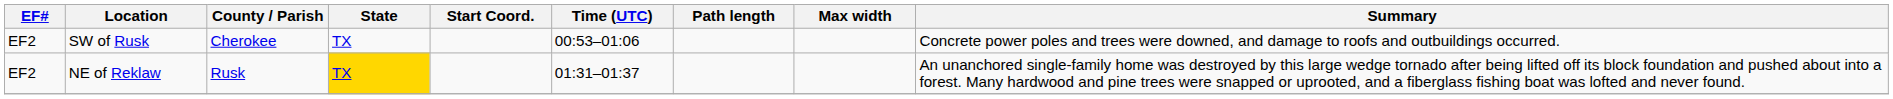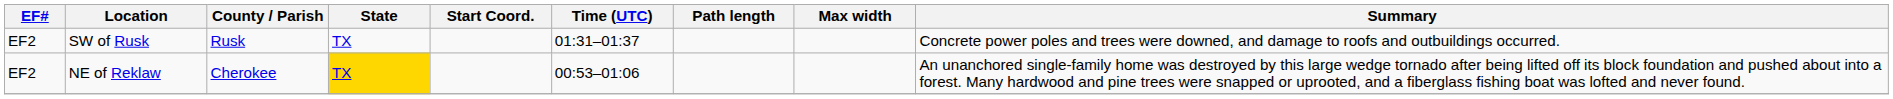SW of Rusk | County / Parish: Cherokee -> Rusk
SW of Rusk | Time (UTC): 00:53–01:06 -> 01:31–01:37
NE of Reklaw | County / Parish: Rusk -> Cherokee
NE of Reklaw | Time (UTC): 01:31–01:37 -> 00:53–01:06
